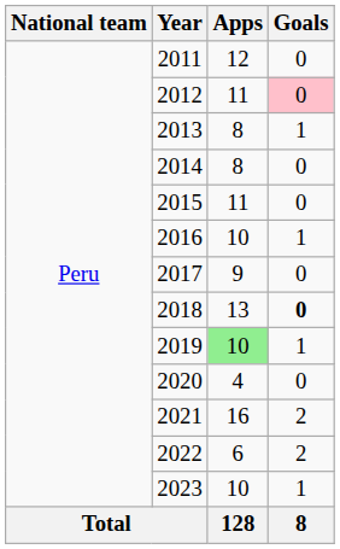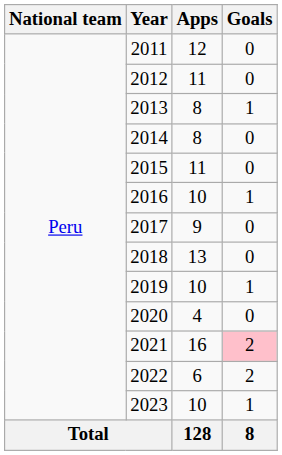2012 | Goals: pink background -> no background
2018 | Goals: bold -> normal
2019 | Apps: lightgreen background -> no background
2021 | Goals: no background -> pink background
